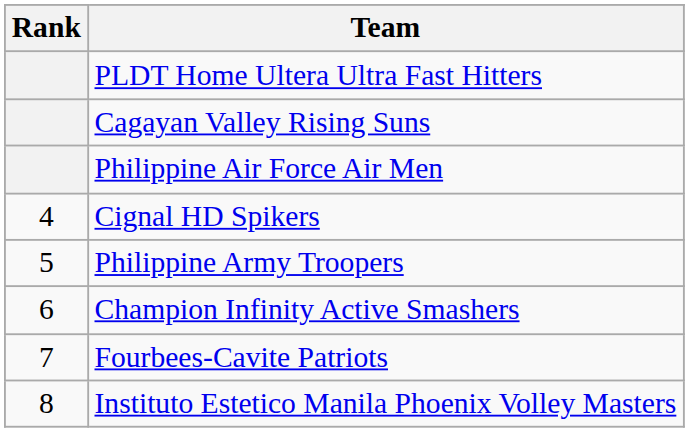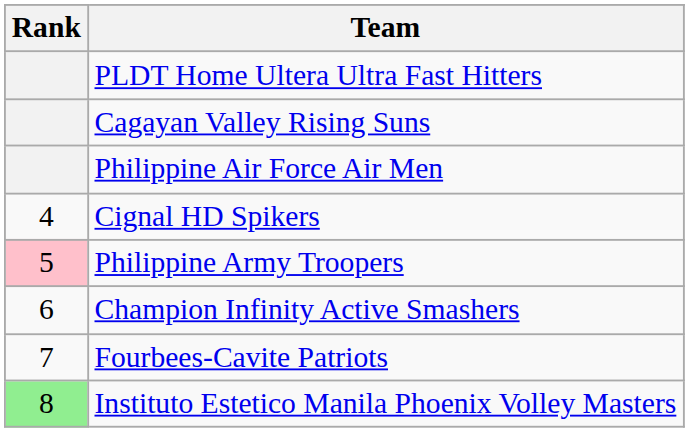Philippine Army Troopers | Rank: no background -> pink background
Instituto Estetico Manila Phoenix Volley Masters | Rank: no background -> lightgreen background
